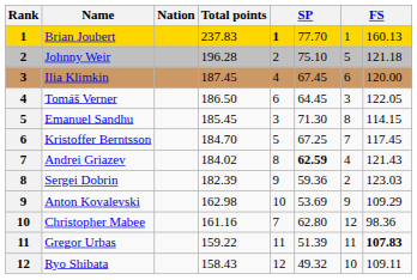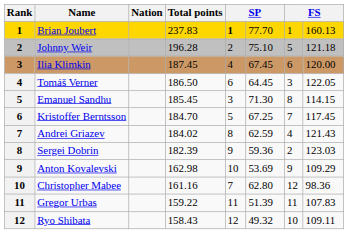Andrei Griazev | column 6: bold -> normal
Gregor Urbas | column 8: bold -> normal
